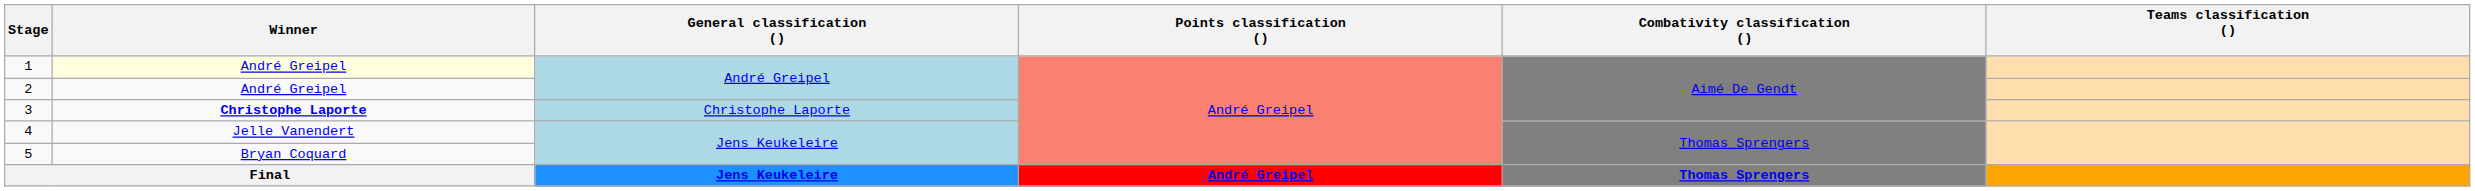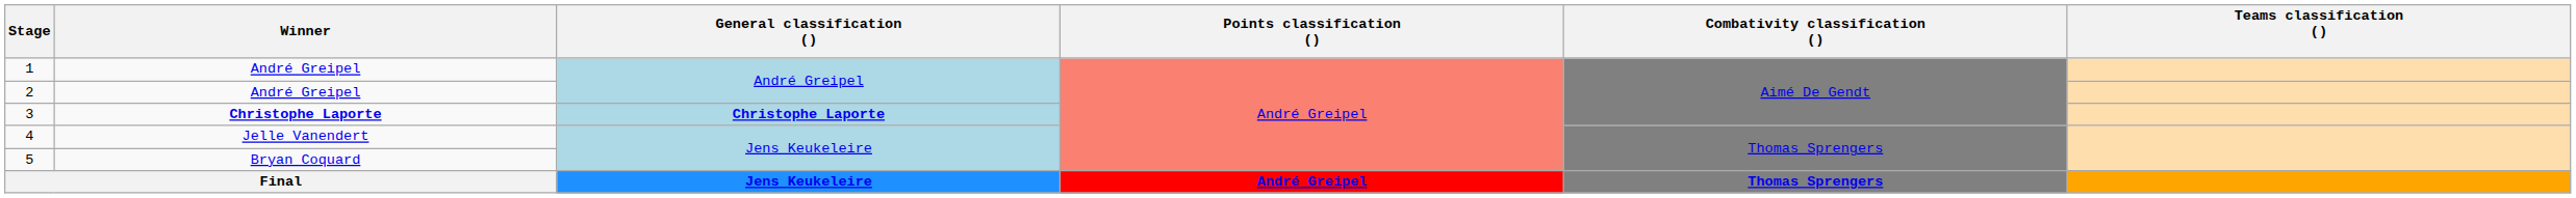1 | Winner: lightyellow background -> no background
3 | General classification (): normal -> bold
